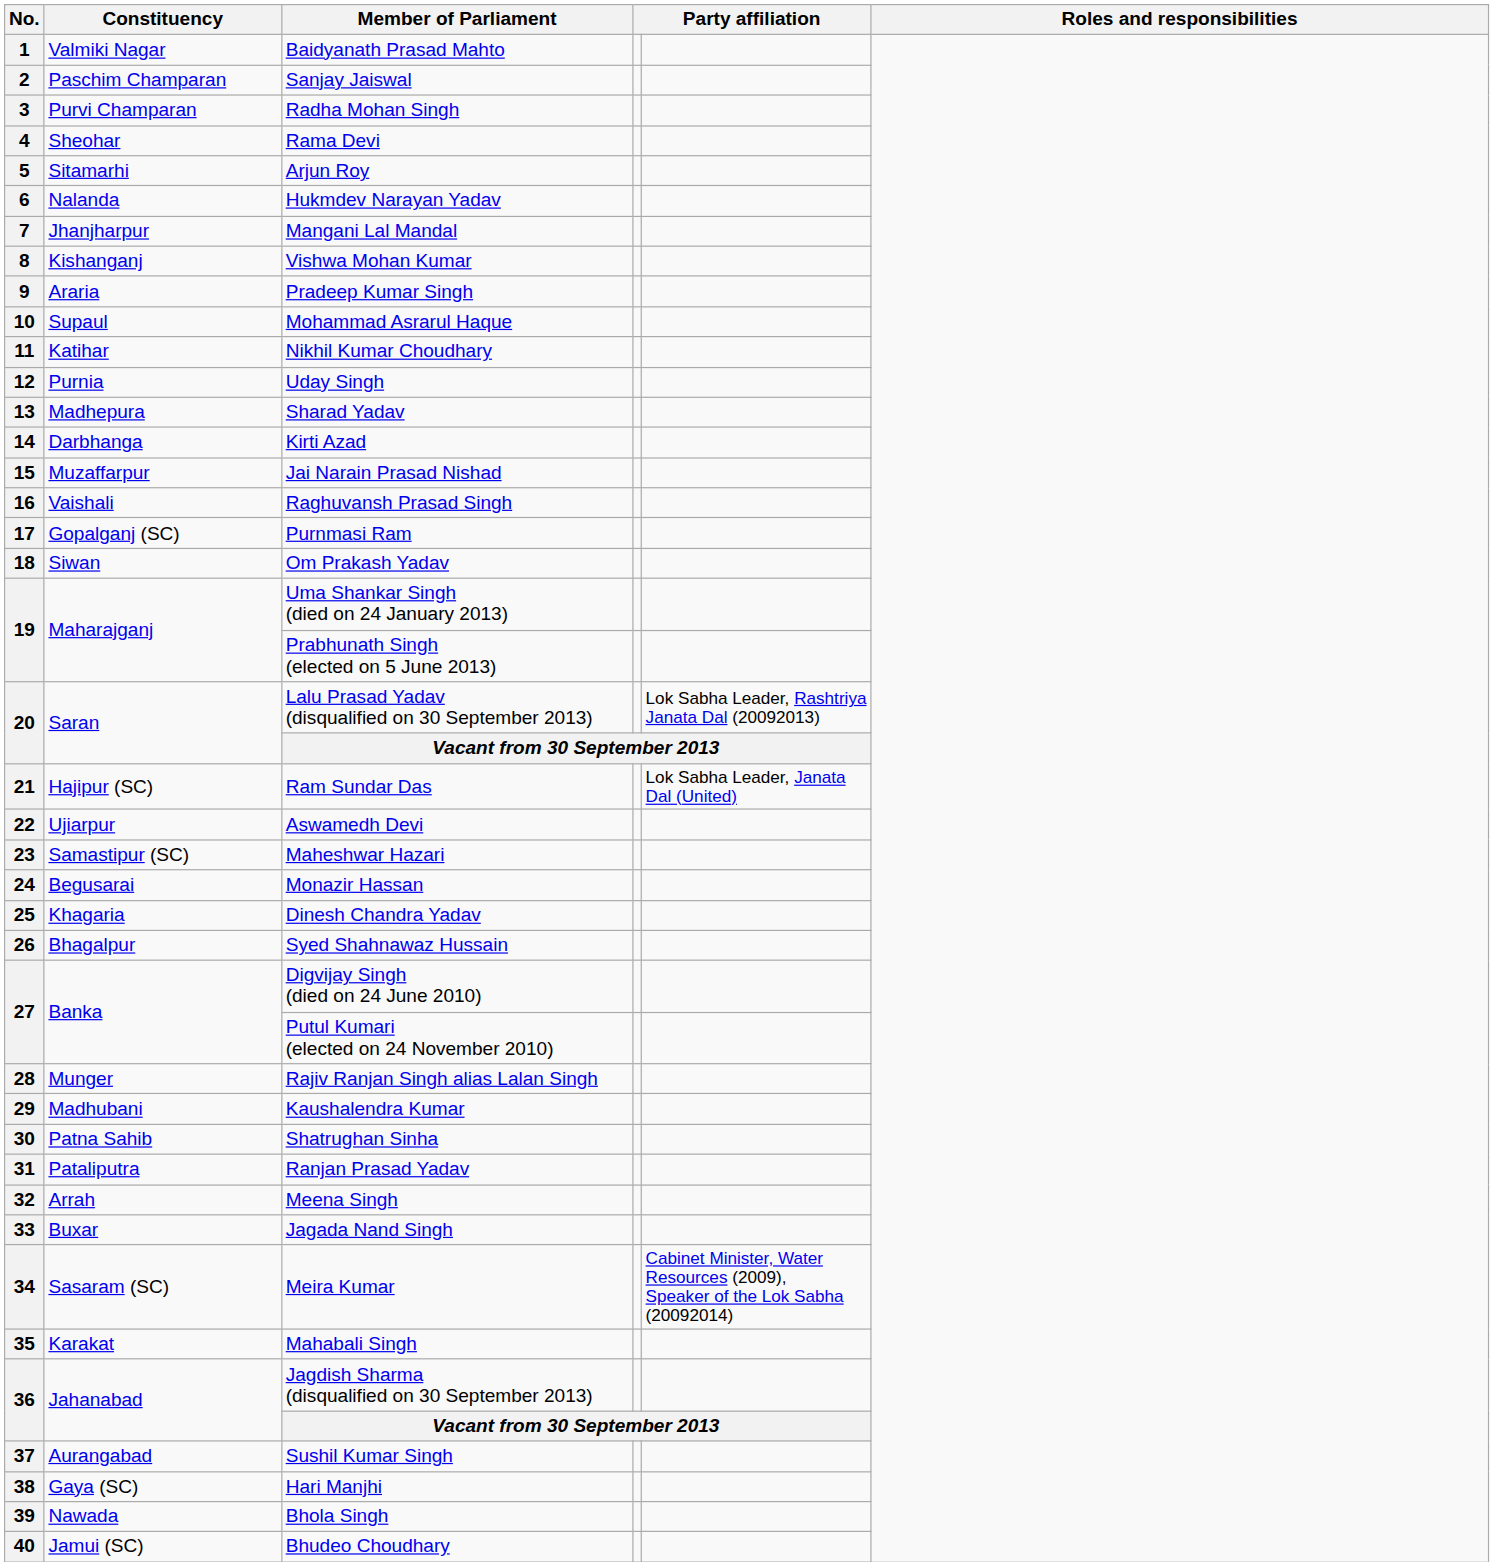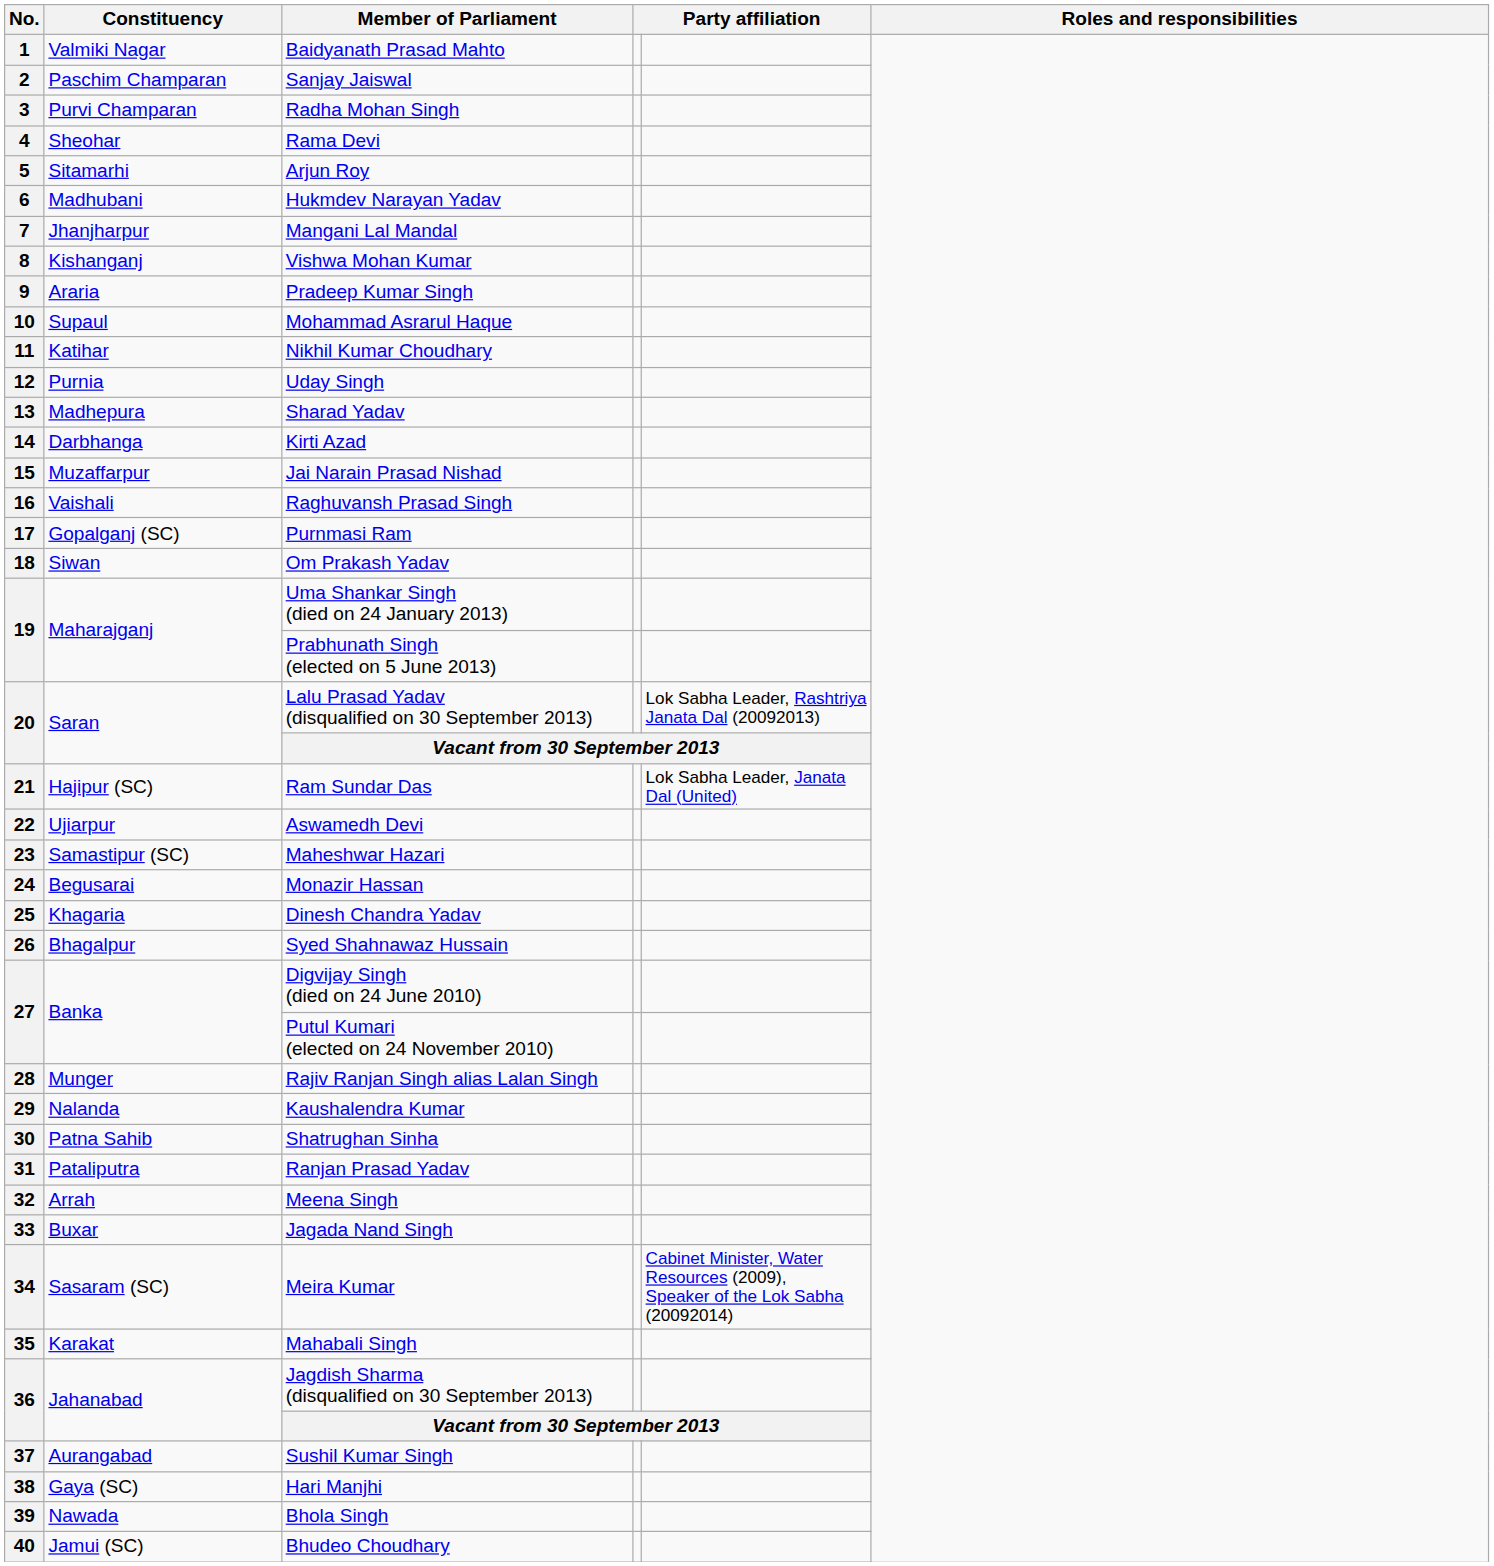6 | Constituency: Nalanda -> Madhubani
29 | Constituency: Madhubani -> Nalanda
